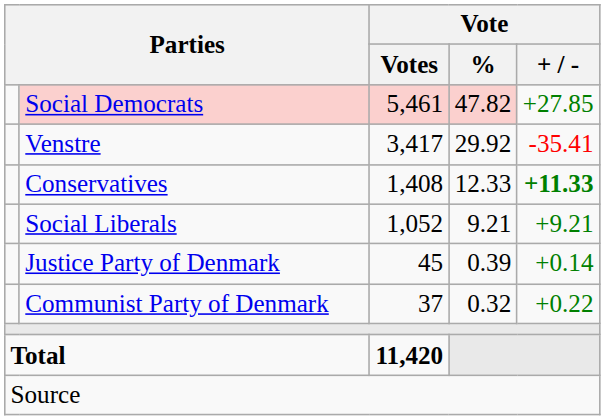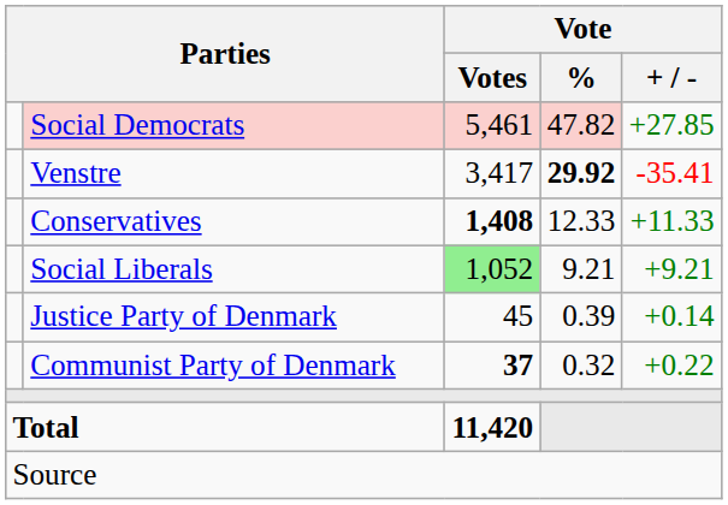Venstre | Vote / %: normal -> bold
Conservatives | Vote / Votes: normal -> bold
Conservatives | Vote / + / -: bold -> normal
Social Liberals | Vote / Votes: no background -> lightgreen background
Communist Party of Denmark | Vote / Votes: normal -> bold
